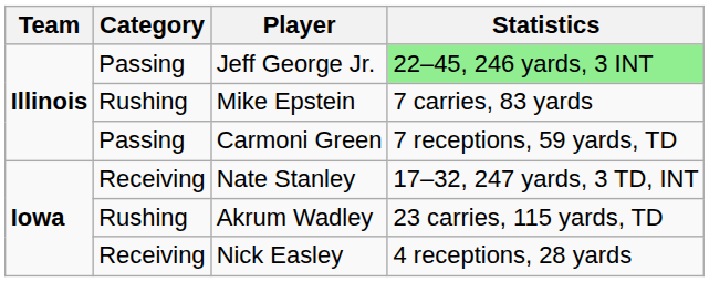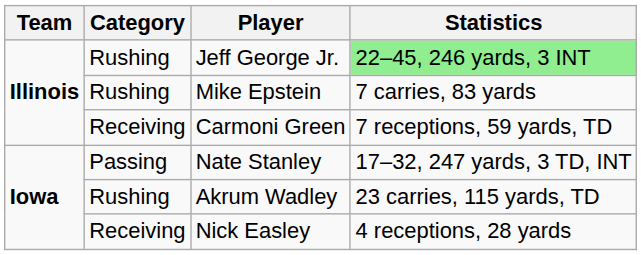Jeff George Jr. | Category: Passing -> Rushing
Carmoni Green | Category: Passing -> Receiving
Nate Stanley | Category: Receiving -> Passing
